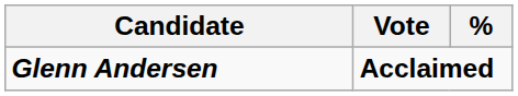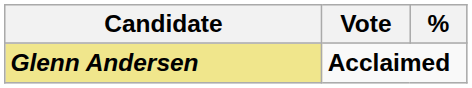Glenn Andersen | Candidate: no background -> khaki background
